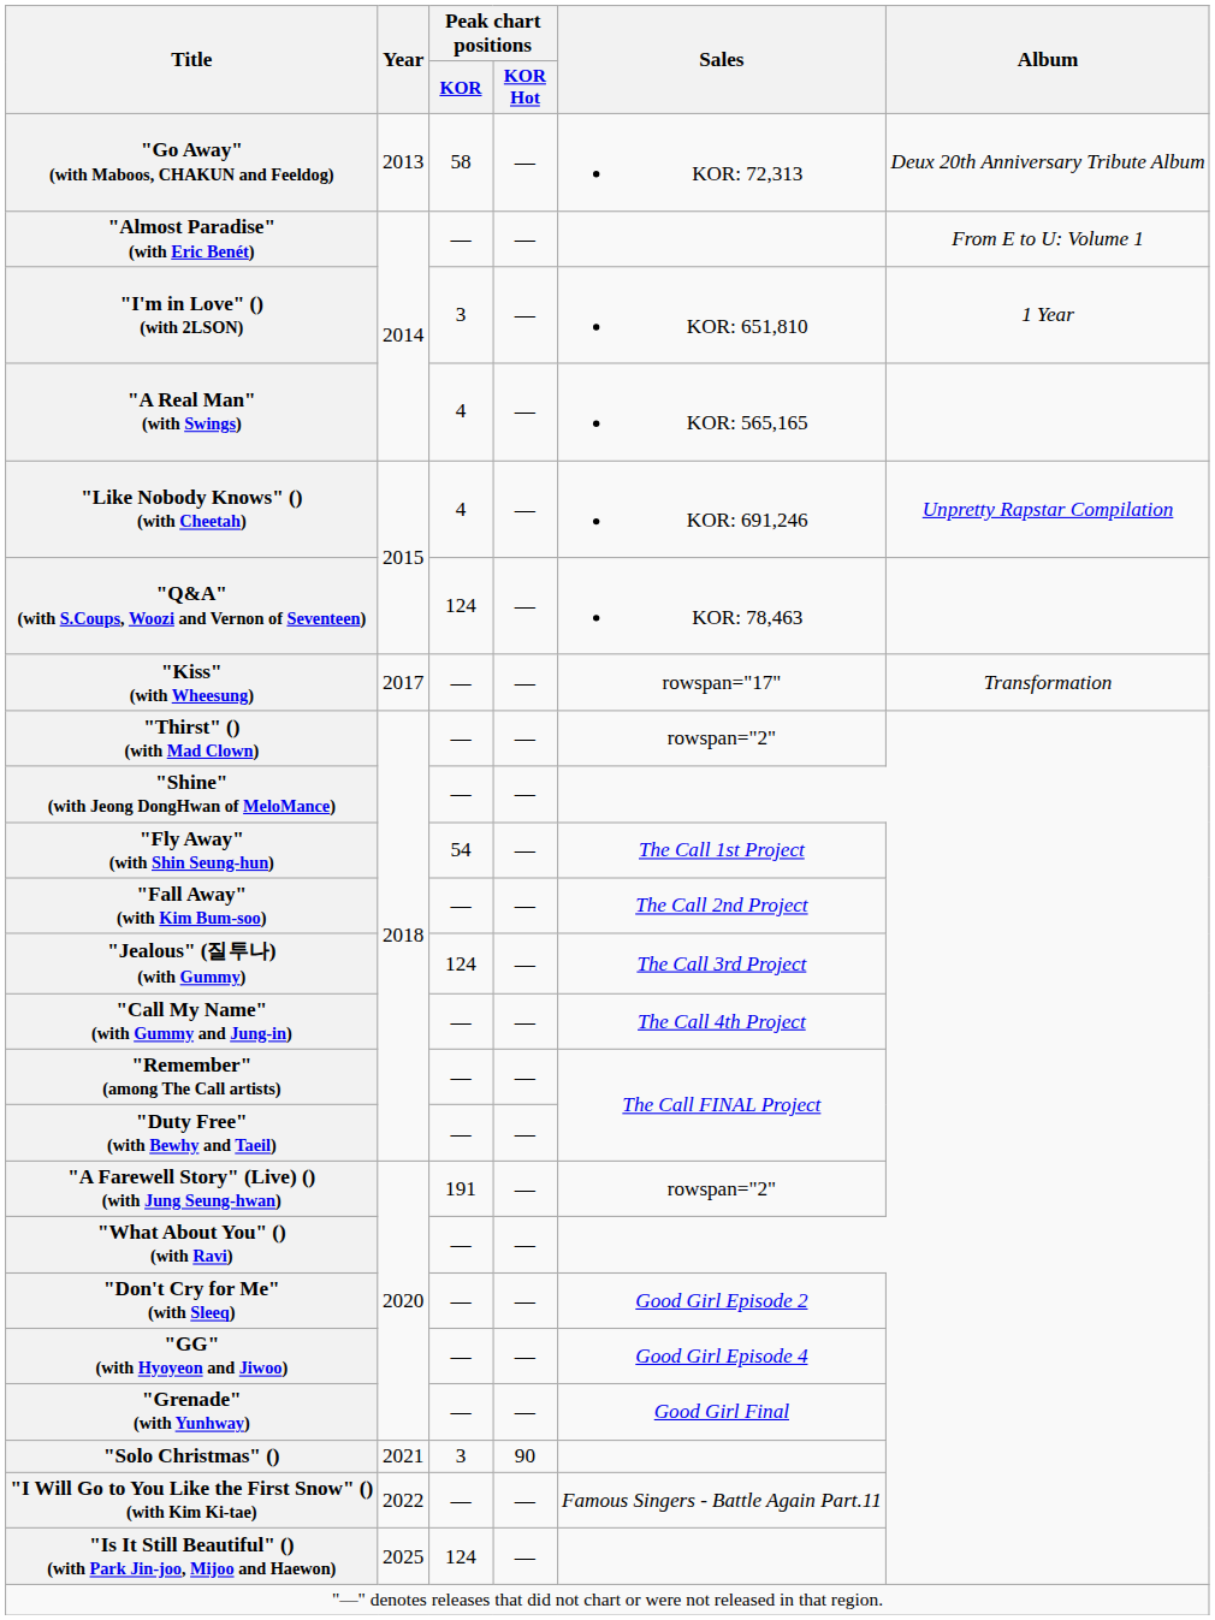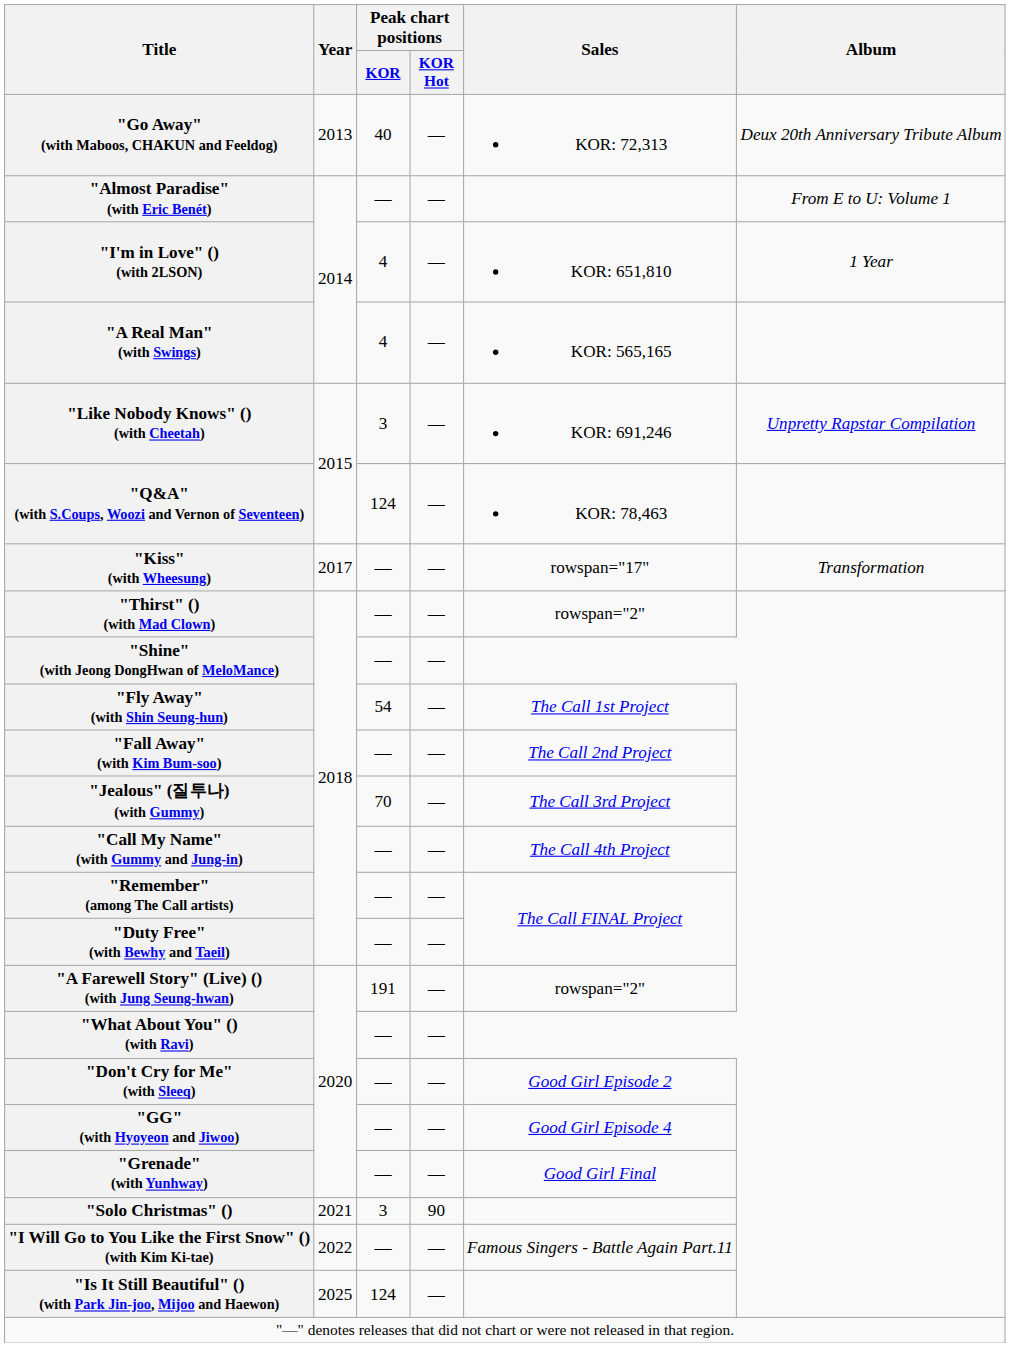"Go Away" (with Maboos, CHAKUN and Feeldog) | Peak chart positions / KOR: 58 -> 40
"I'm in Love" () (with 2LSON) | Peak chart positions / KOR: 3 -> 4
"Like Nobody Knows" () (with Cheetah) | Peak chart positions / KOR: 4 -> 3
"Jealous" (질투나) (with Gummy) | Peak chart positions / KOR: 124 -> 70
